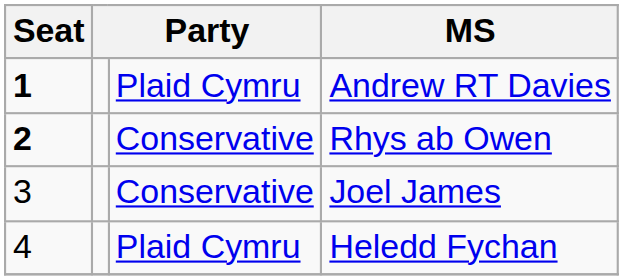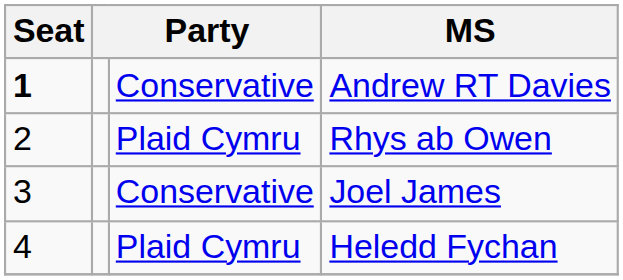Andrew RT Davies | column 3: Plaid Cymru -> Conservative
Rhys ab Owen | Seat: bold -> normal
Rhys ab Owen | column 3: Conservative -> Plaid Cymru
